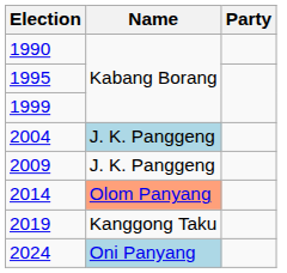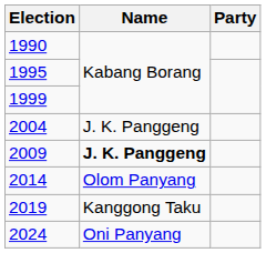2004 | Name: lightblue background -> no background
2009 | Name: normal -> bold
2014 | Name: lightsalmon background -> no background
2024 | Name: lightblue background -> no background
